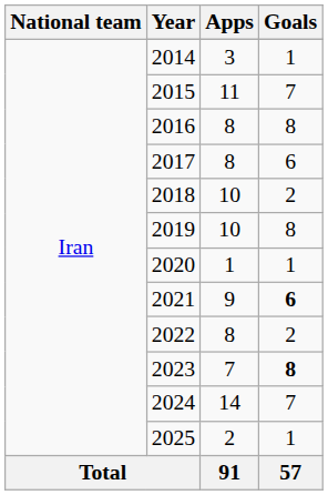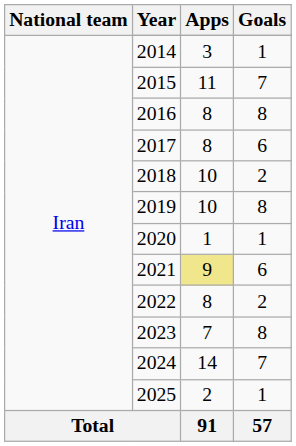2021 | Apps: no background -> khaki background
2021 | Goals: bold -> normal
2023 | Goals: bold -> normal
